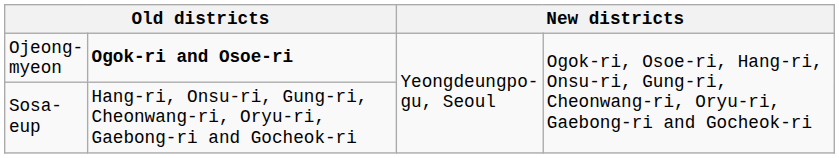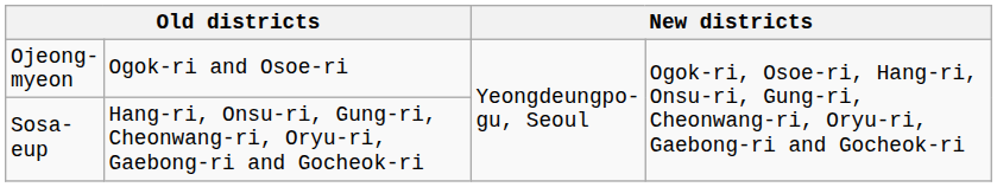Ojeong-myeon | column 2: bold -> normal
